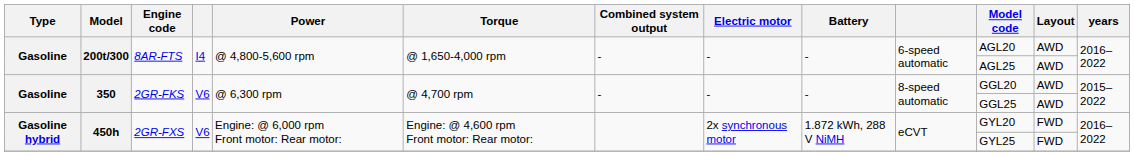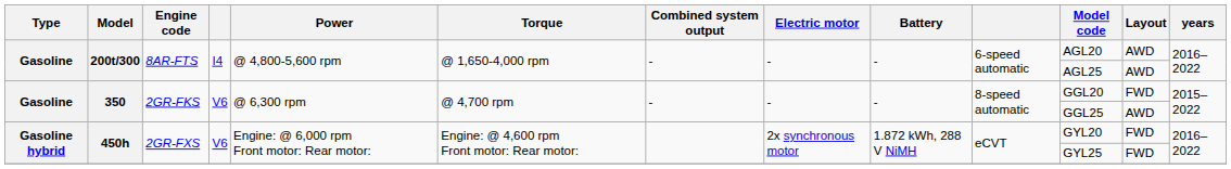row 4 | Layout: AWD -> FWD
